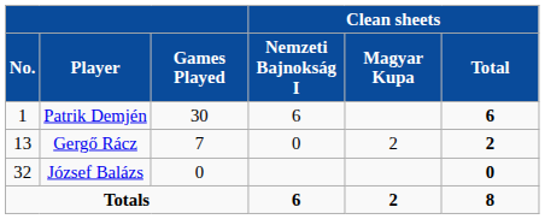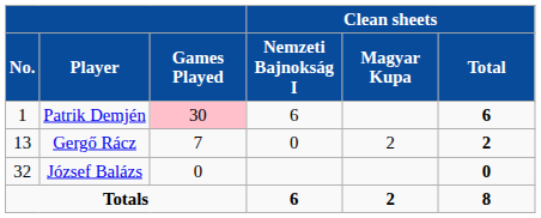Patrik Demjén | Games Played: no background -> pink background
